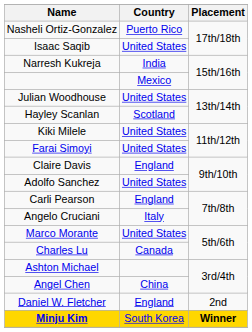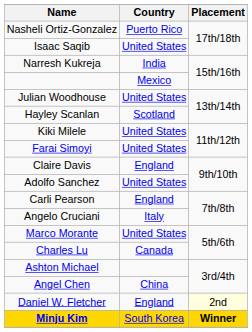Daniel W. Fletcher | Placement: no background -> lightyellow background
